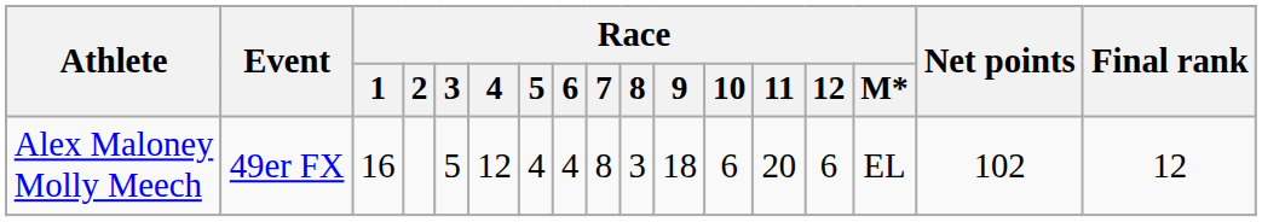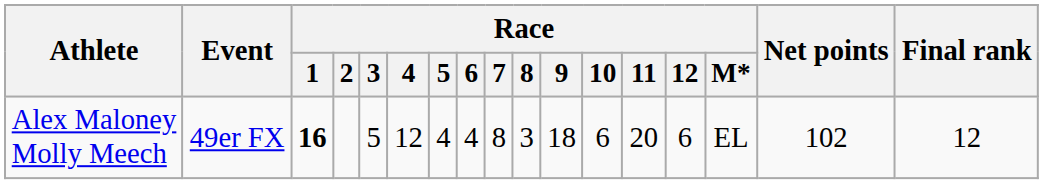Alex Maloney Molly Meech | Race / 1: normal -> bold
